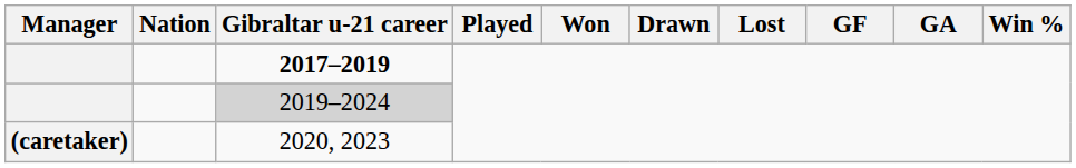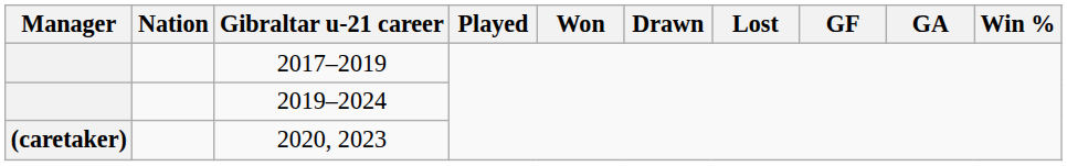2017–2019 | Gibraltar u-21 career: bold -> normal
2019–2024 | Gibraltar u-21 career: lightgrey background -> no background
